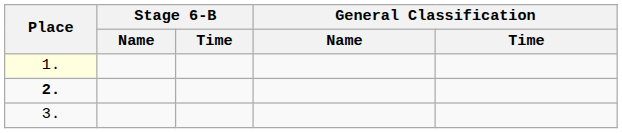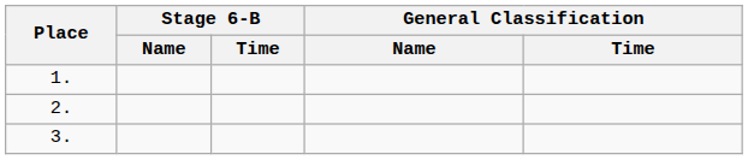1. | Place: lightyellow background -> no background
2. | Place: bold -> normal
